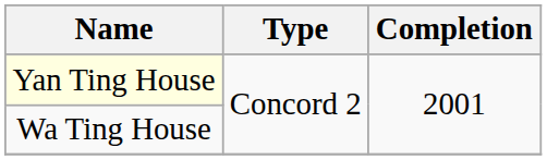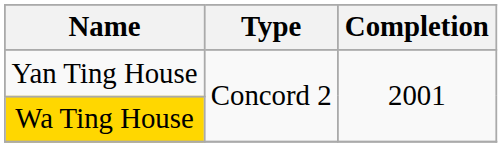Yan Ting House | Name: lightyellow background -> no background
Wa Ting House | Name: no background -> gold background
